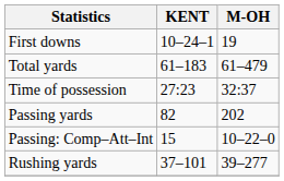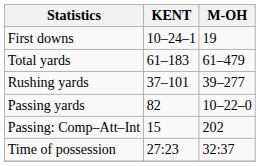rows swapped: Rushing yards <-> Time of possession
Passing yards | M-OH: 202 -> 10–22–0
Passing: Comp–Att–Int | M-OH: 10–22–0 -> 202
